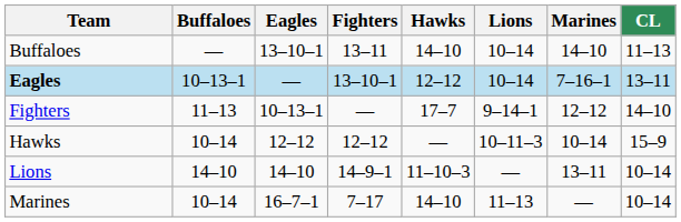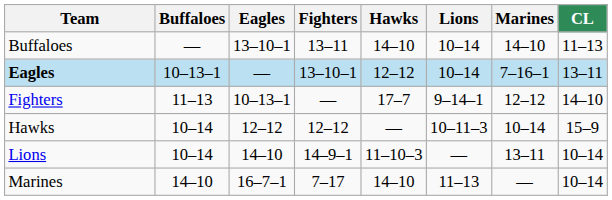row 6 | Buffaloes: 14–10 -> 10–14
row 7 | Buffaloes: 10–14 -> 14–10
